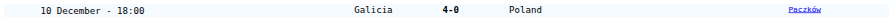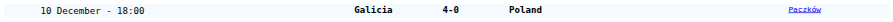Galicia | column 2: normal -> bold
Galicia | column 4: normal -> bold
